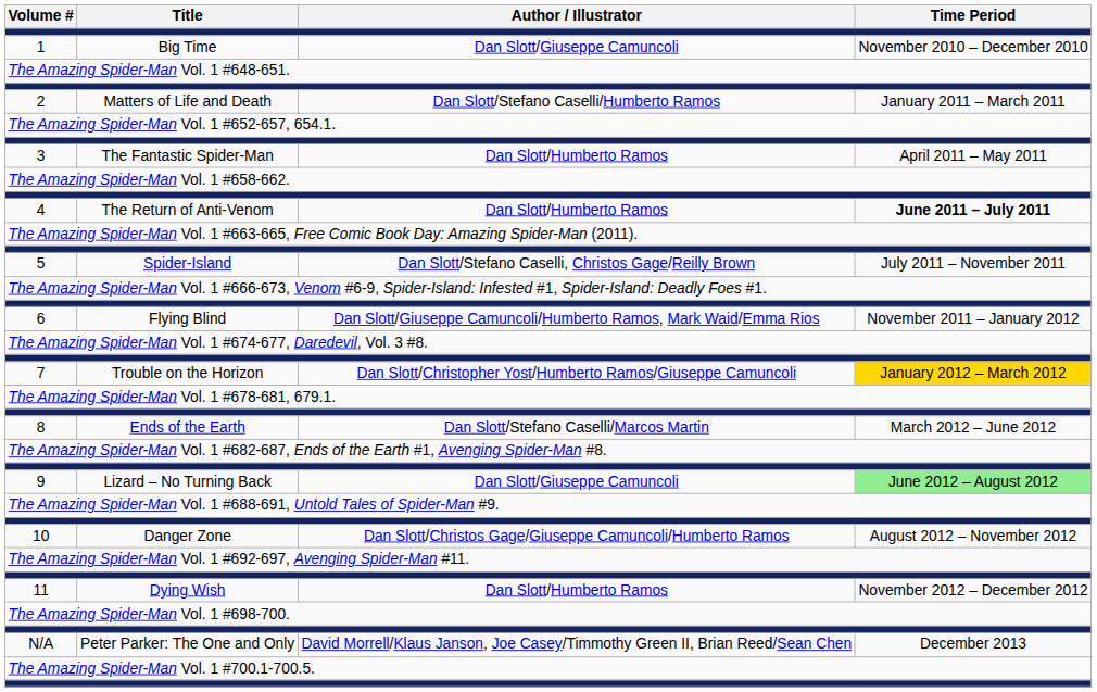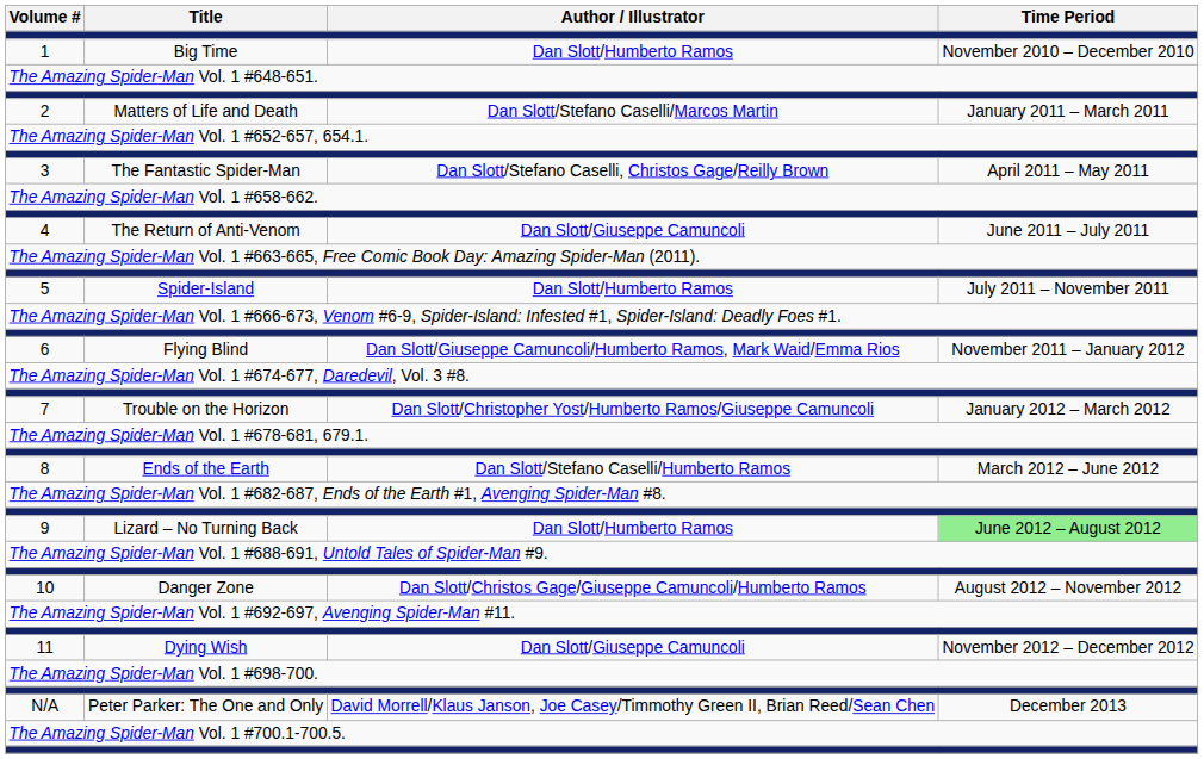1 | Author / Illustrator: Dan Slott/Giuseppe Camuncoli -> Dan Slott/Humberto Ramos
2 | Author / Illustrator: Dan Slott/Stefano Caselli/Humberto Ramos -> Dan Slott/Stefano Caselli/Marcos Martin
3 | Author / Illustrator: Dan Slott/Humberto Ramos -> Dan Slott/Stefano Caselli, Christos Gage/Reilly Brown
4 | Author / Illustrator: Dan Slott/Humberto Ramos -> Dan Slott/Giuseppe Camuncoli
4 | Time Period: bold -> normal
5 | Author / Illustrator: Dan Slott/Stefano Caselli, Christos Gage/Reilly Brown -> Dan Slott/Humberto Ramos
7 | Time Period: gold background -> no background
8 | Author / Illustrator: Dan Slott/Stefano Caselli/Marcos Martin -> Dan Slott/Stefano Caselli/Humberto Ramos
9 | Author / Illustrator: Dan Slott/Giuseppe Camuncoli -> Dan Slott/Humberto Ramos
11 | Author / Illustrator: Dan Slott/Humberto Ramos -> Dan Slott/Giuseppe Camuncoli
